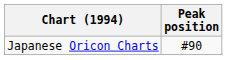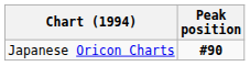Japanese Oricon Charts | Peak position: normal -> bold
